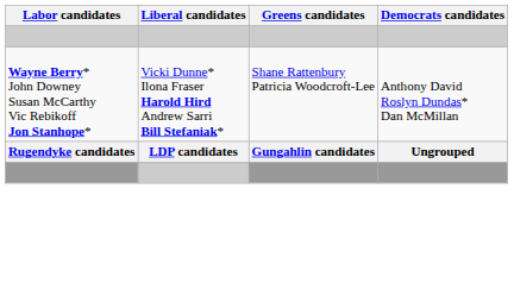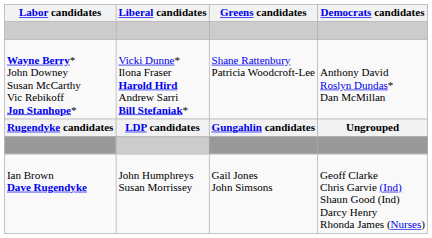+ row: Ian Brown Dave Rugendyke | John Humphreys Susan Morrissey | Gail Jones John Simsons | Geoff Clarke Chris Garvie (Ind) Shaun Good (Ind) Darcy Henry Rhonda James (Nurses)
